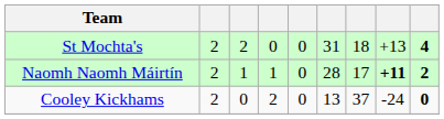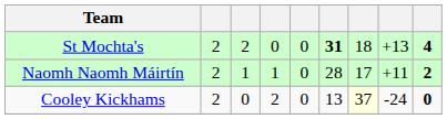St Mochta's | column 6: normal -> bold
Naomh Naomh Máirtín | column 8: bold -> normal
Cooley Kickhams | column 7: no background -> lightyellow background
